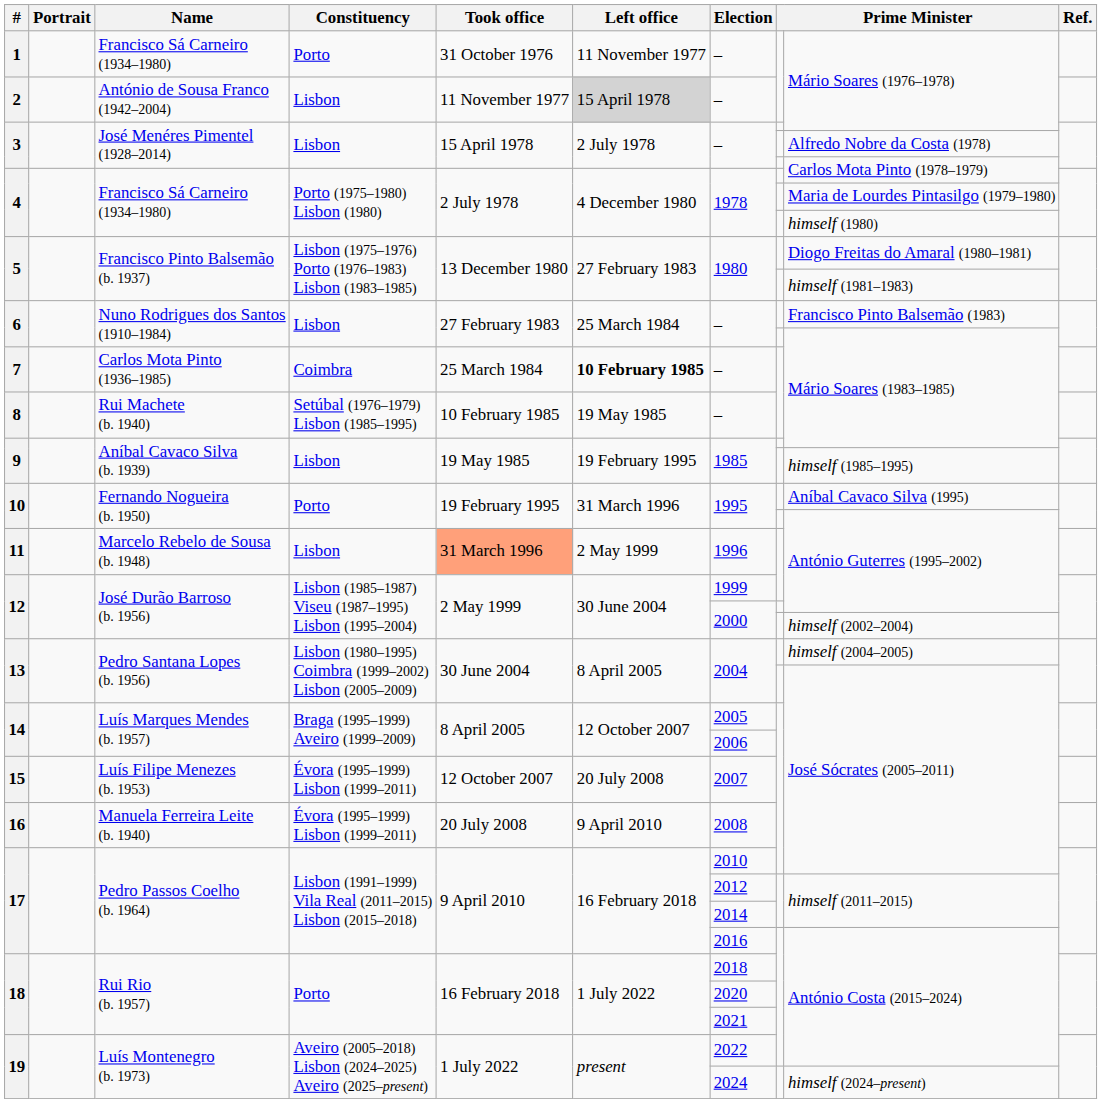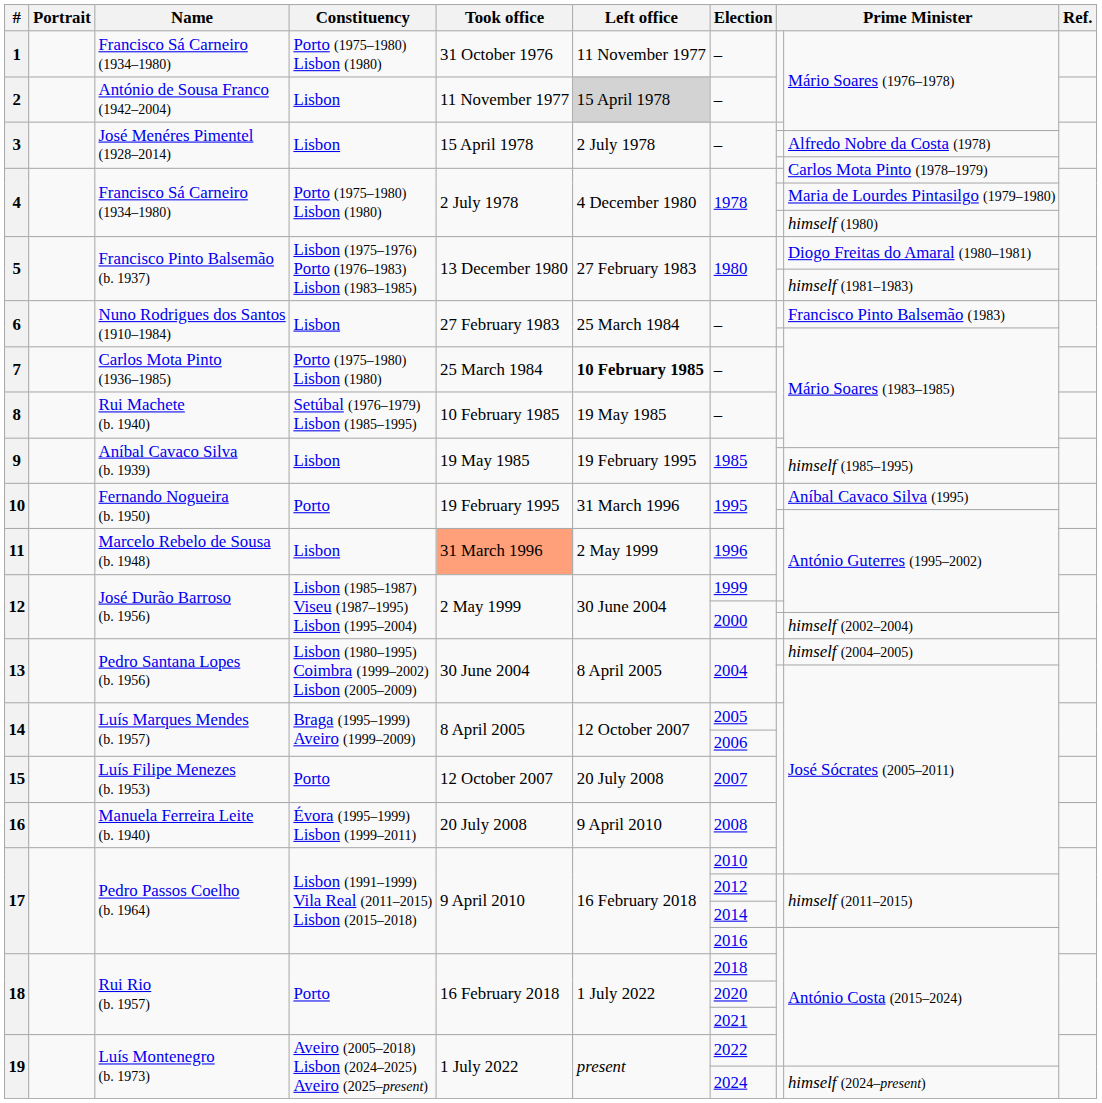1 | Constituency: Porto -> Porto (1975–1980) Lisbon (1980)
7 | Constituency: Coimbra -> Porto (1975–1980) Lisbon (1980)
15 | Constituency: Évora (1995–1999) Lisbon (1999–2011) -> Porto
